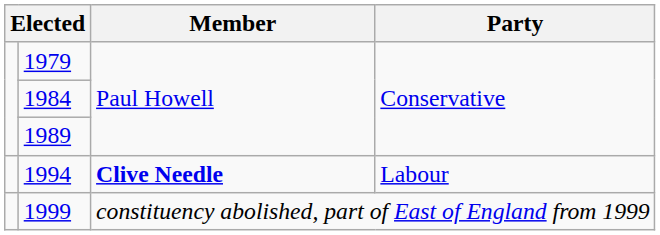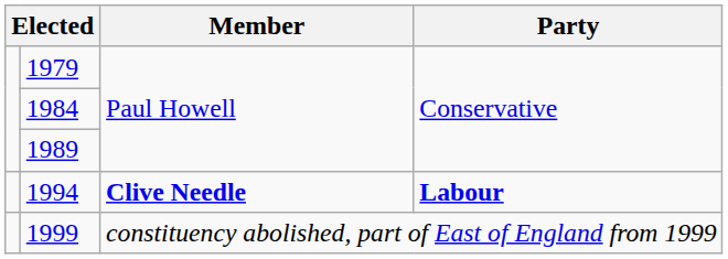1994 | Party: normal -> bold
